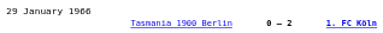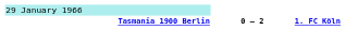29 January 1966 | column 1: no background -> paleturquoise background
Tasmania 1900 Berlin | column 1: normal -> bold
